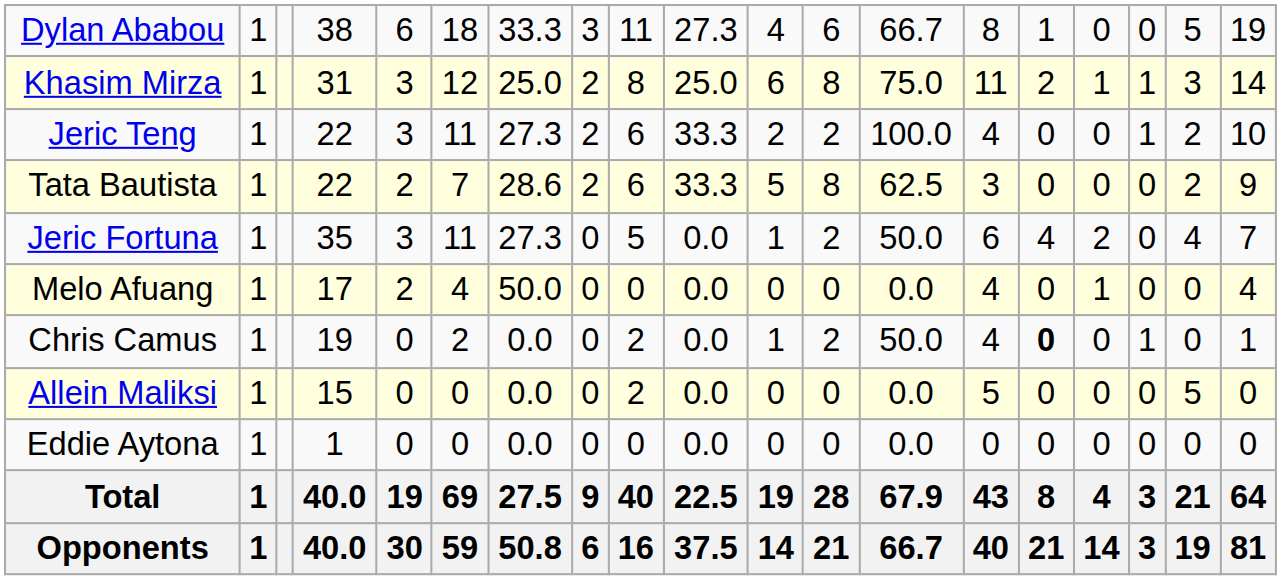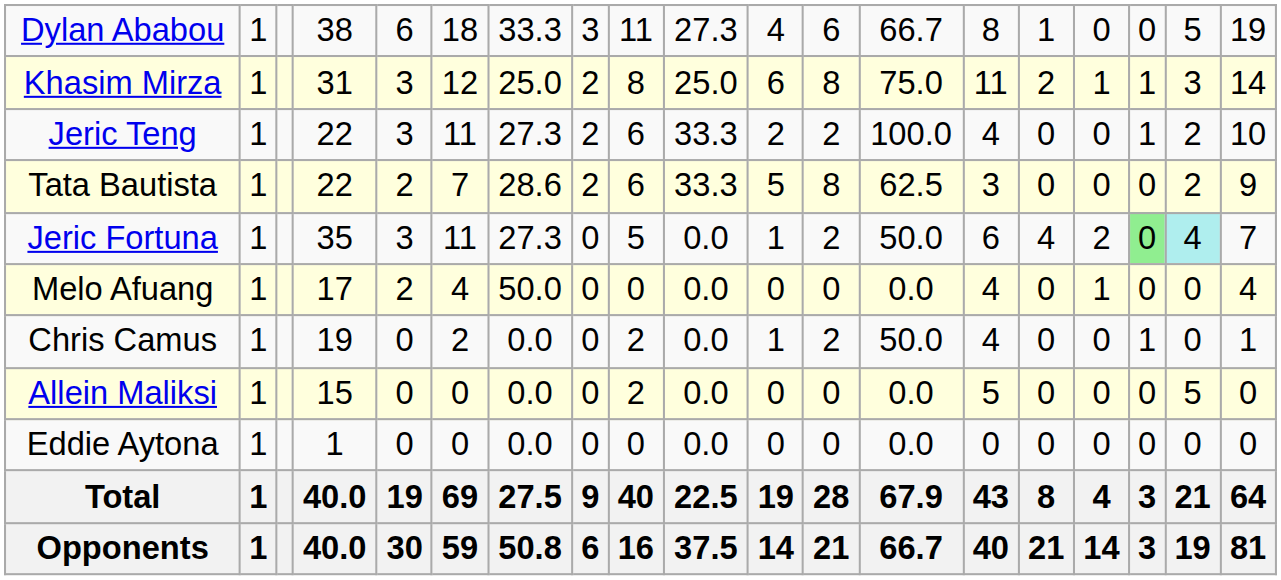Jeric Fortuna | column 17: no background -> lightgreen background
Jeric Fortuna | column 18: no background -> paleturquoise background
Chris Camus | column 15: bold -> normal
